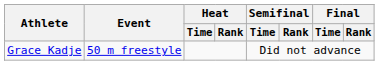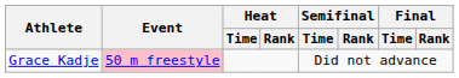Grace Kadje | Event: no background -> pink background
